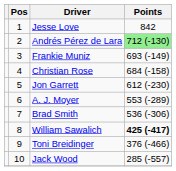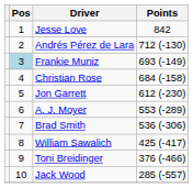Andrés Pérez de Lara | Points: lightgreen background -> no background
Frankie Muniz | Pos: no background -> lightblue background
William Sawalich | Points: bold -> normal
